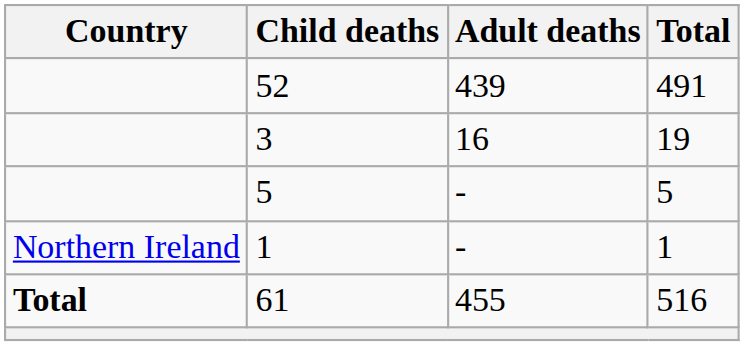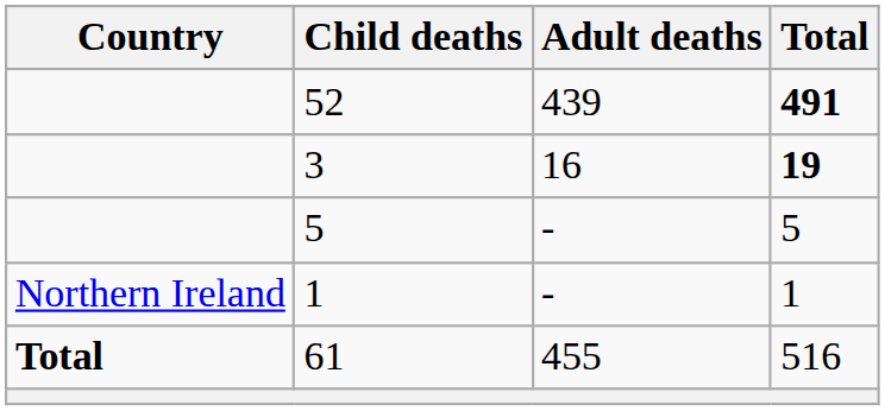52 | Total: normal -> bold
3 | Total: normal -> bold
